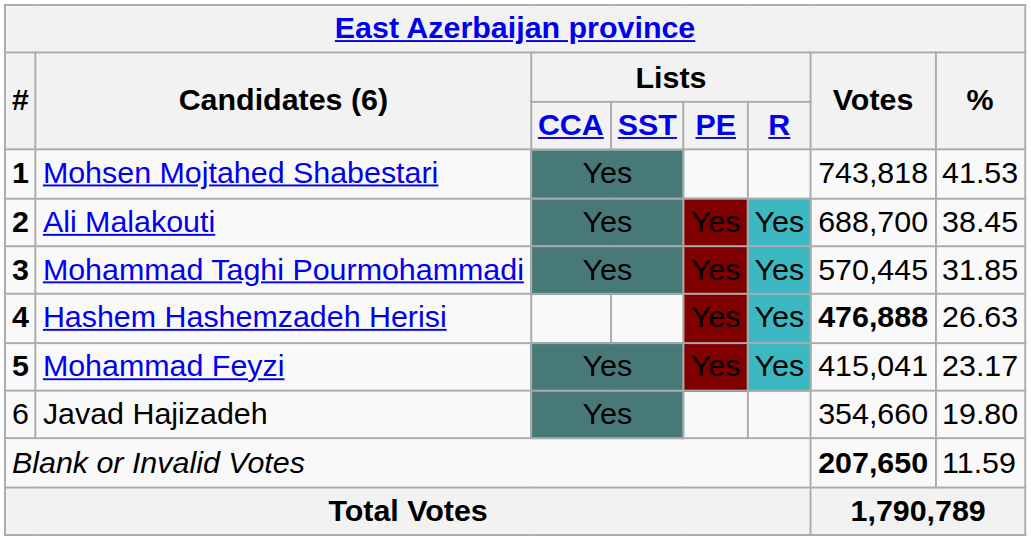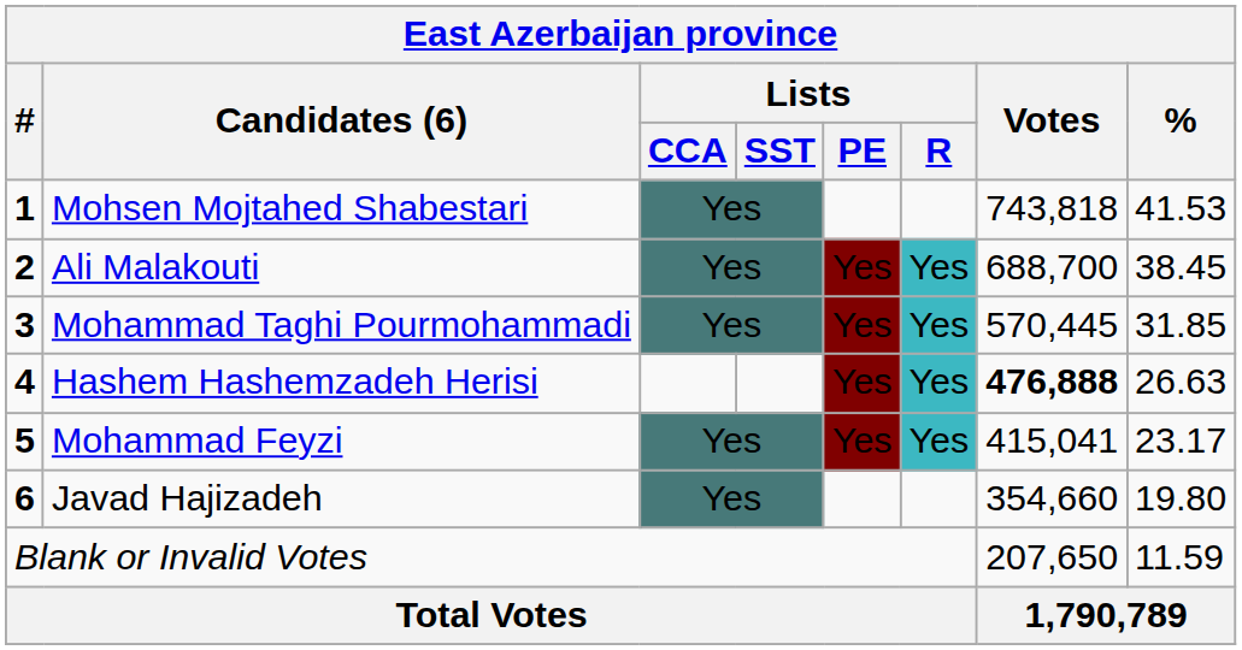Javad Hajizadeh | #: normal -> bold
Blank or Invalid Votes | Votes: bold -> normal
